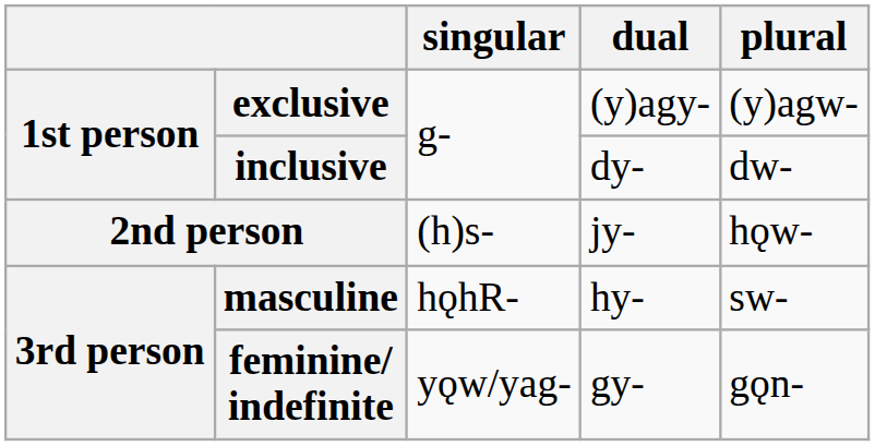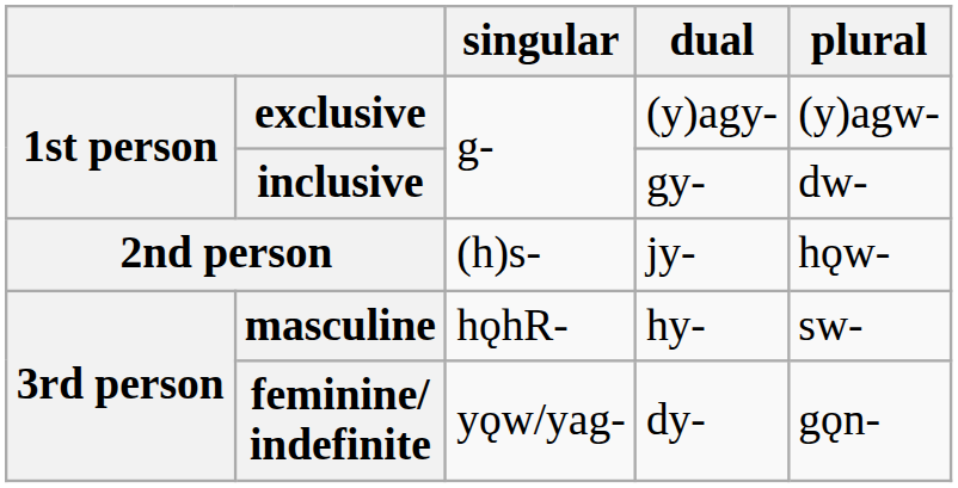inclusive | dual: dy- -> gy-
feminine/ indefinite | dual: gy- -> dy-
